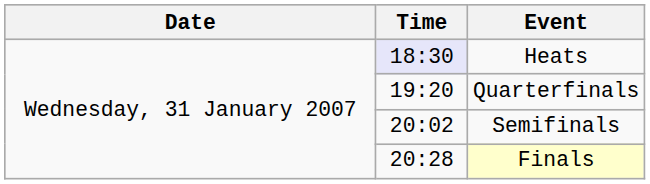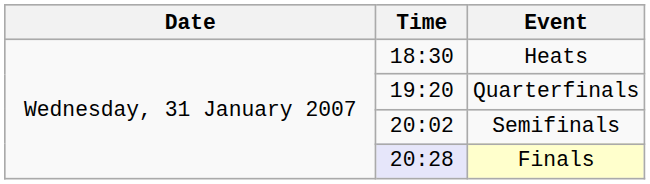Heats | Time: lavender background -> no background
Finals | Time: no background -> lavender background
